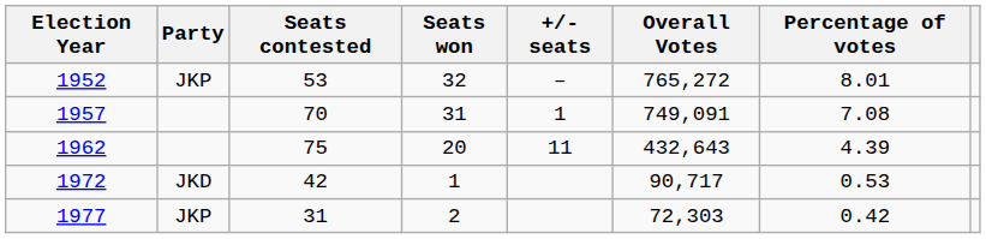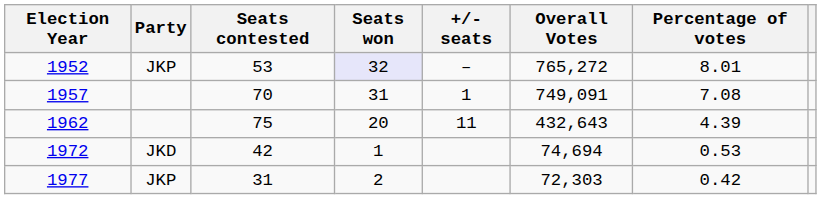1952 | Seats won: no background -> lavender background
1972 | Overall Votes: 90,717 -> 74,694
